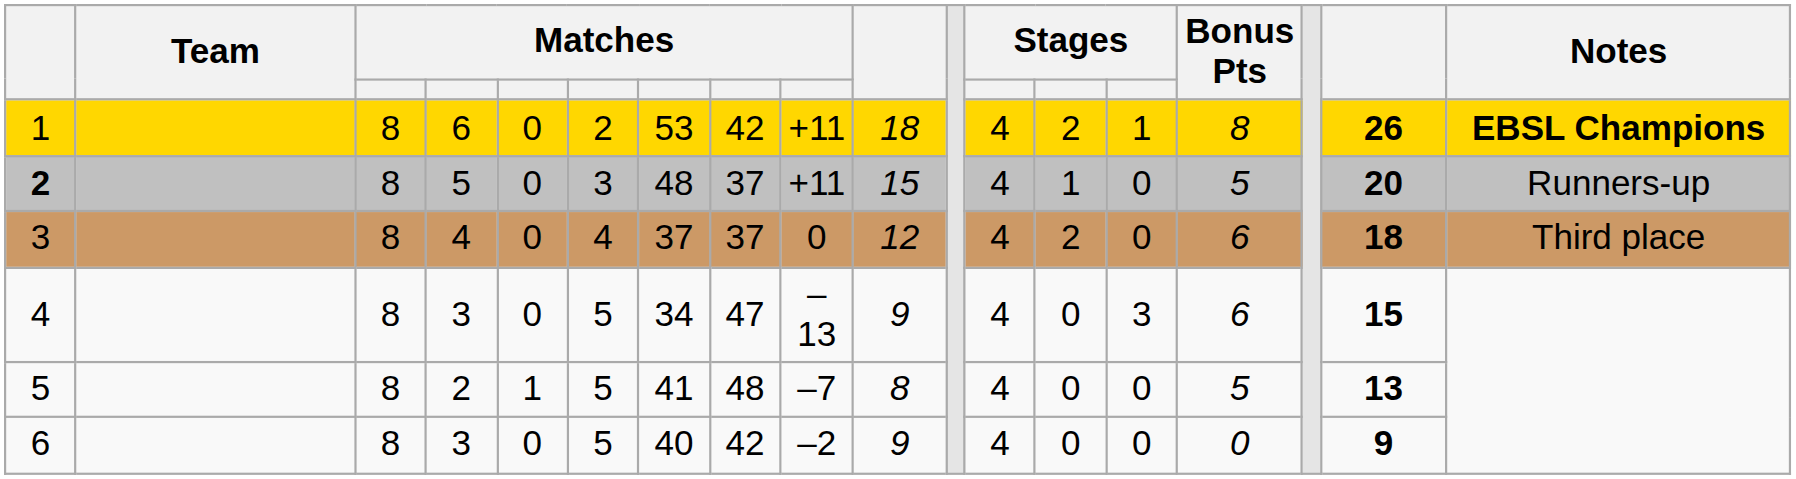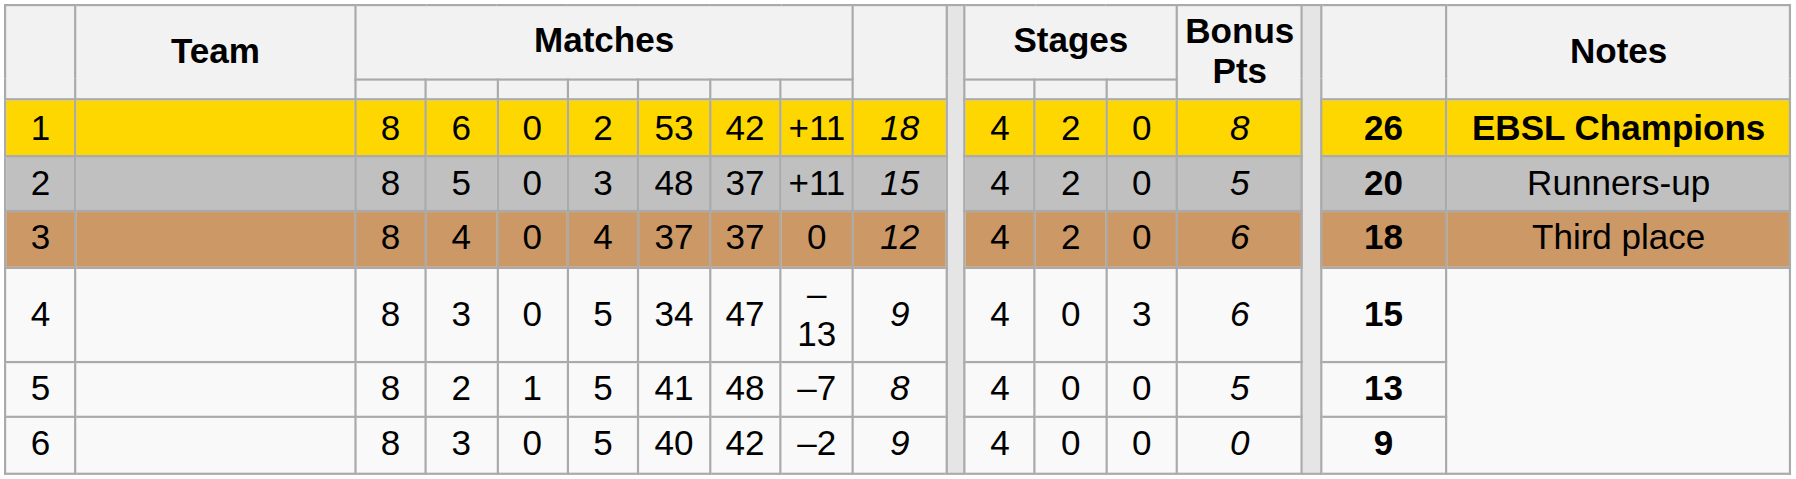row 3 | column 14: 1 -> 0
row 4 | column 1: bold -> normal
row 4 | column 13: 1 -> 2
